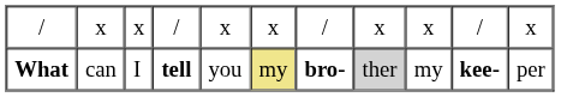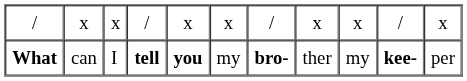What | column 5: normal -> bold
What | column 6: khaki background -> no background
What | column 8: lightgrey background -> no background
